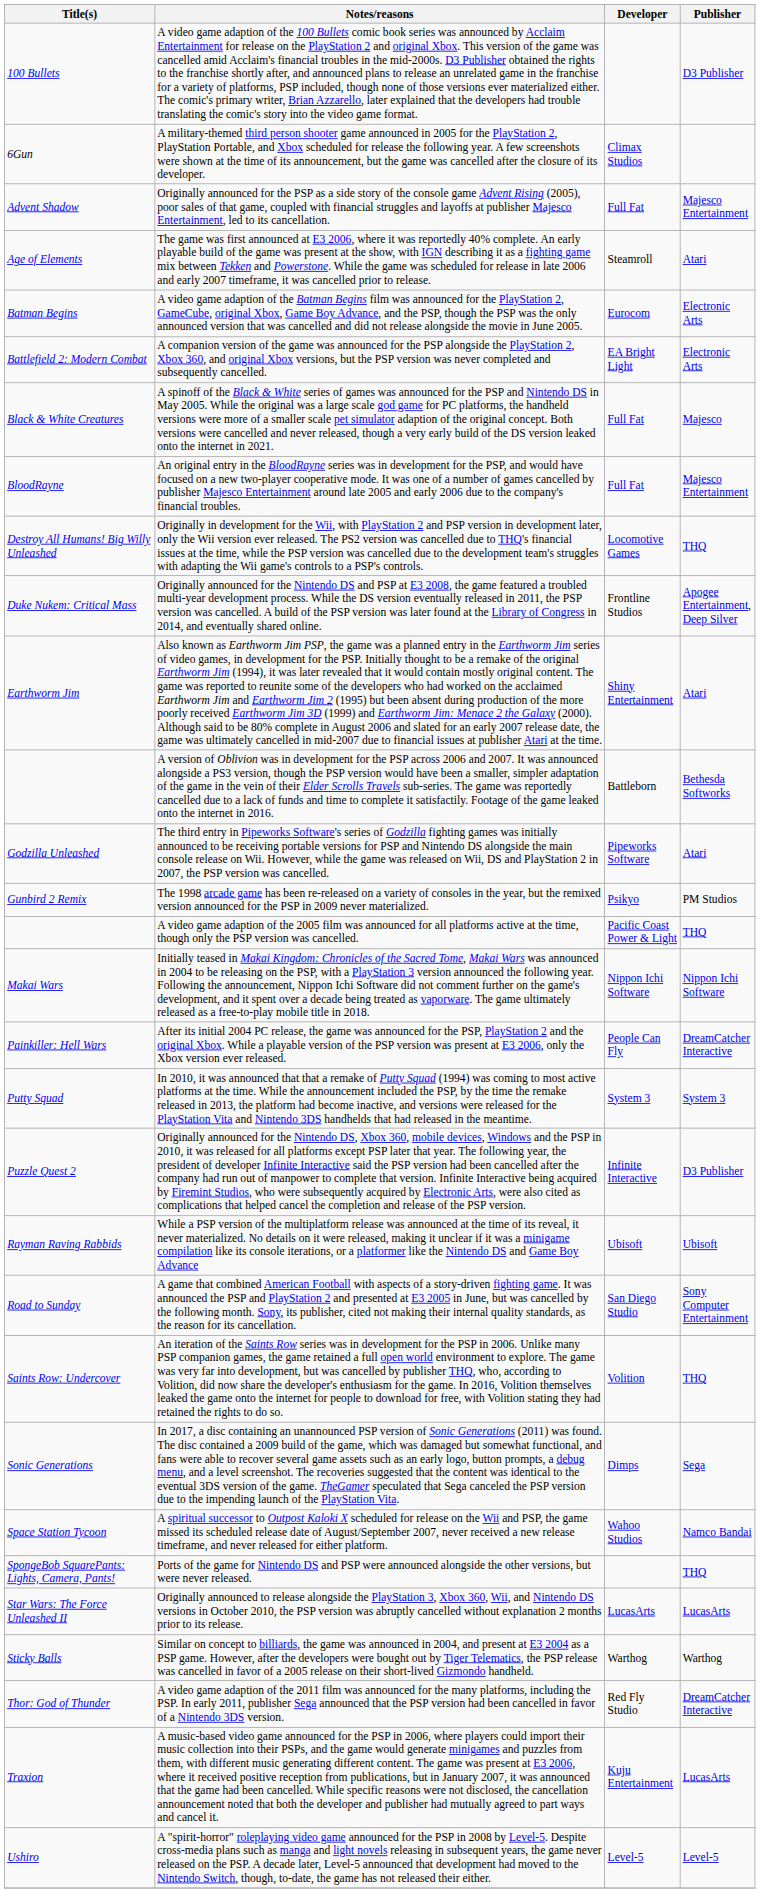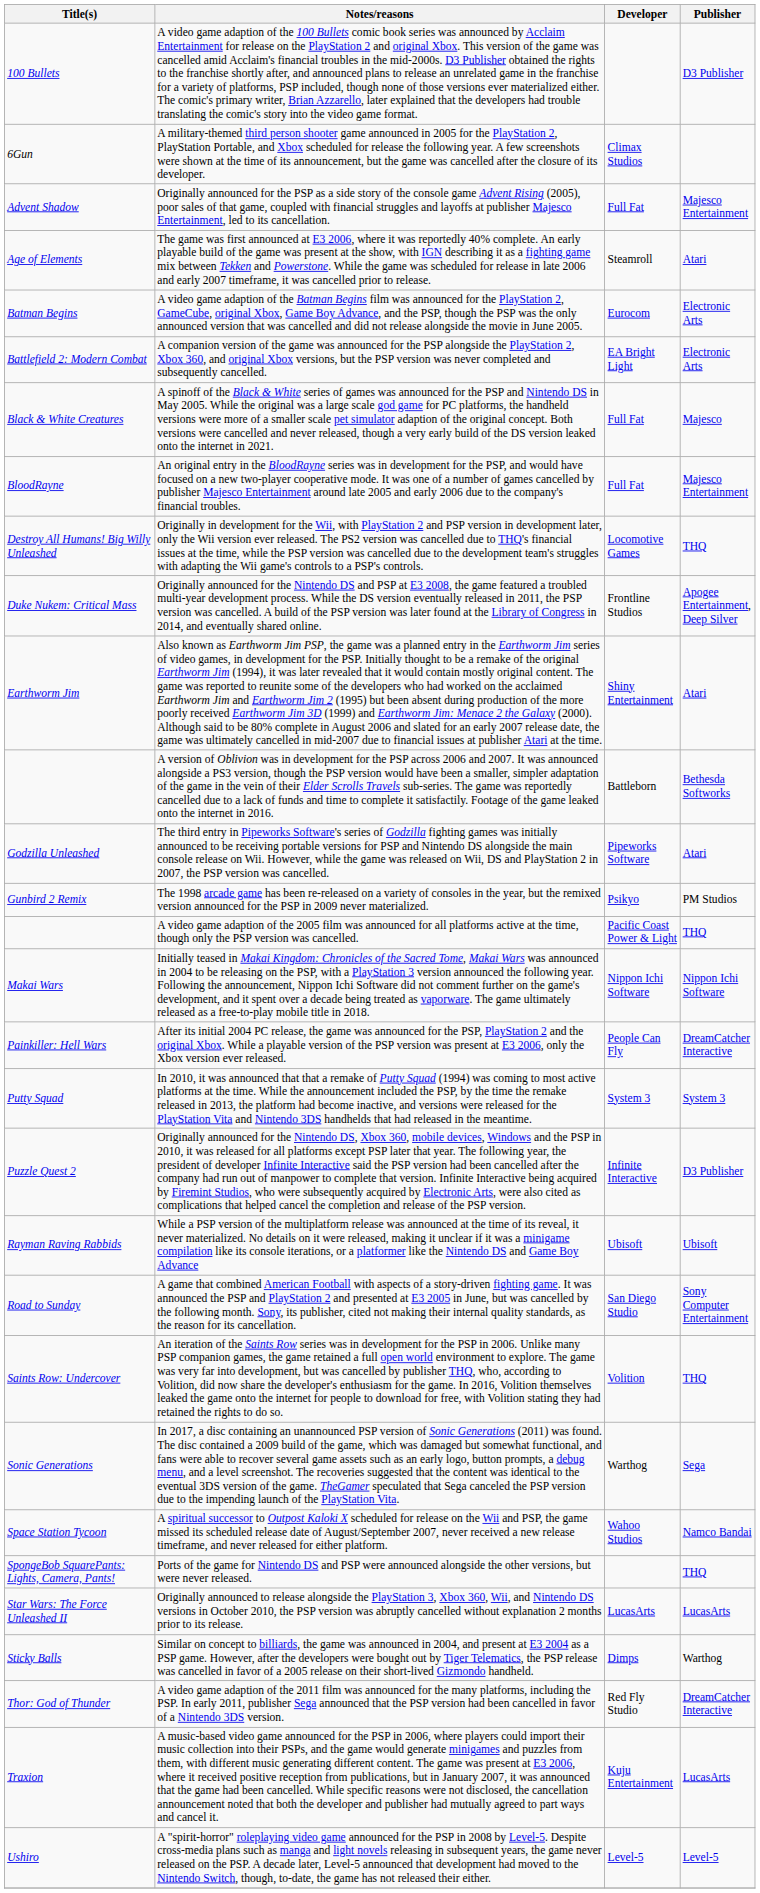row 24 | Developer: Dimps -> Warthog
row 28 | Developer: Warthog -> Dimps
